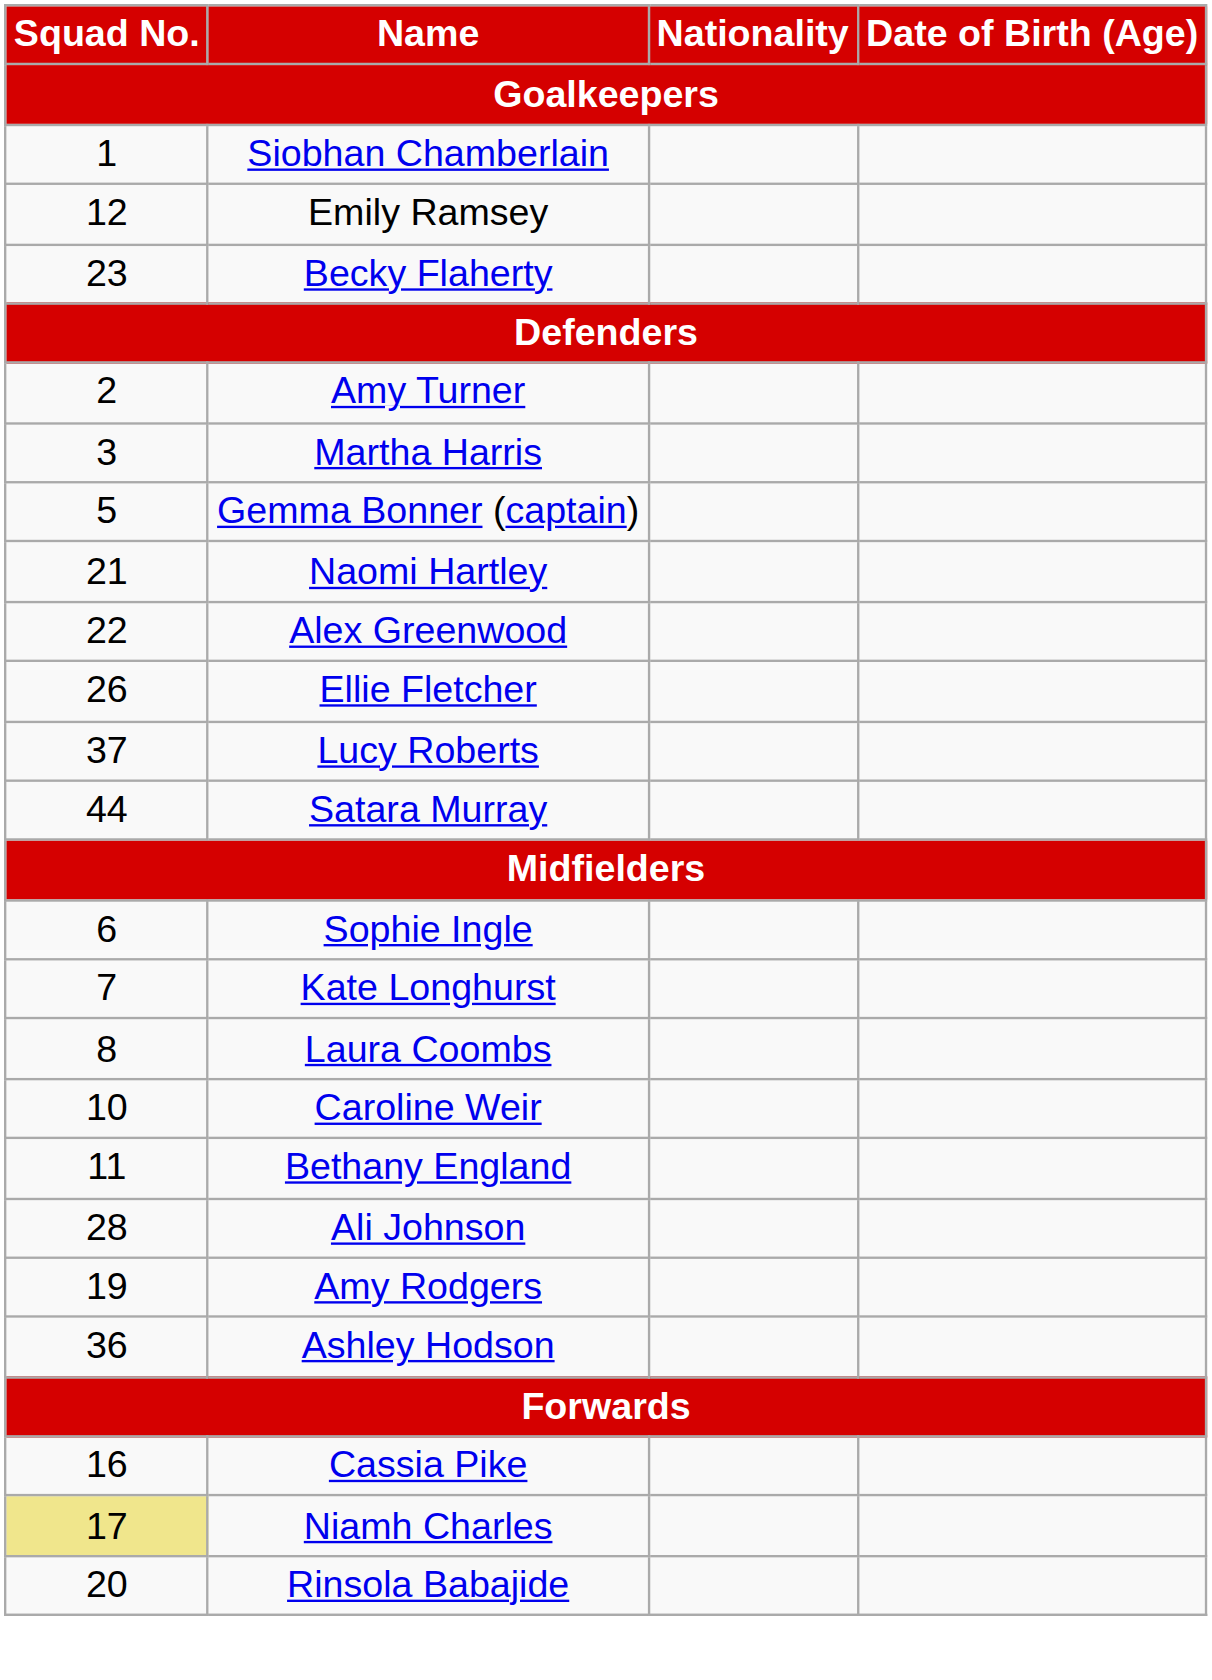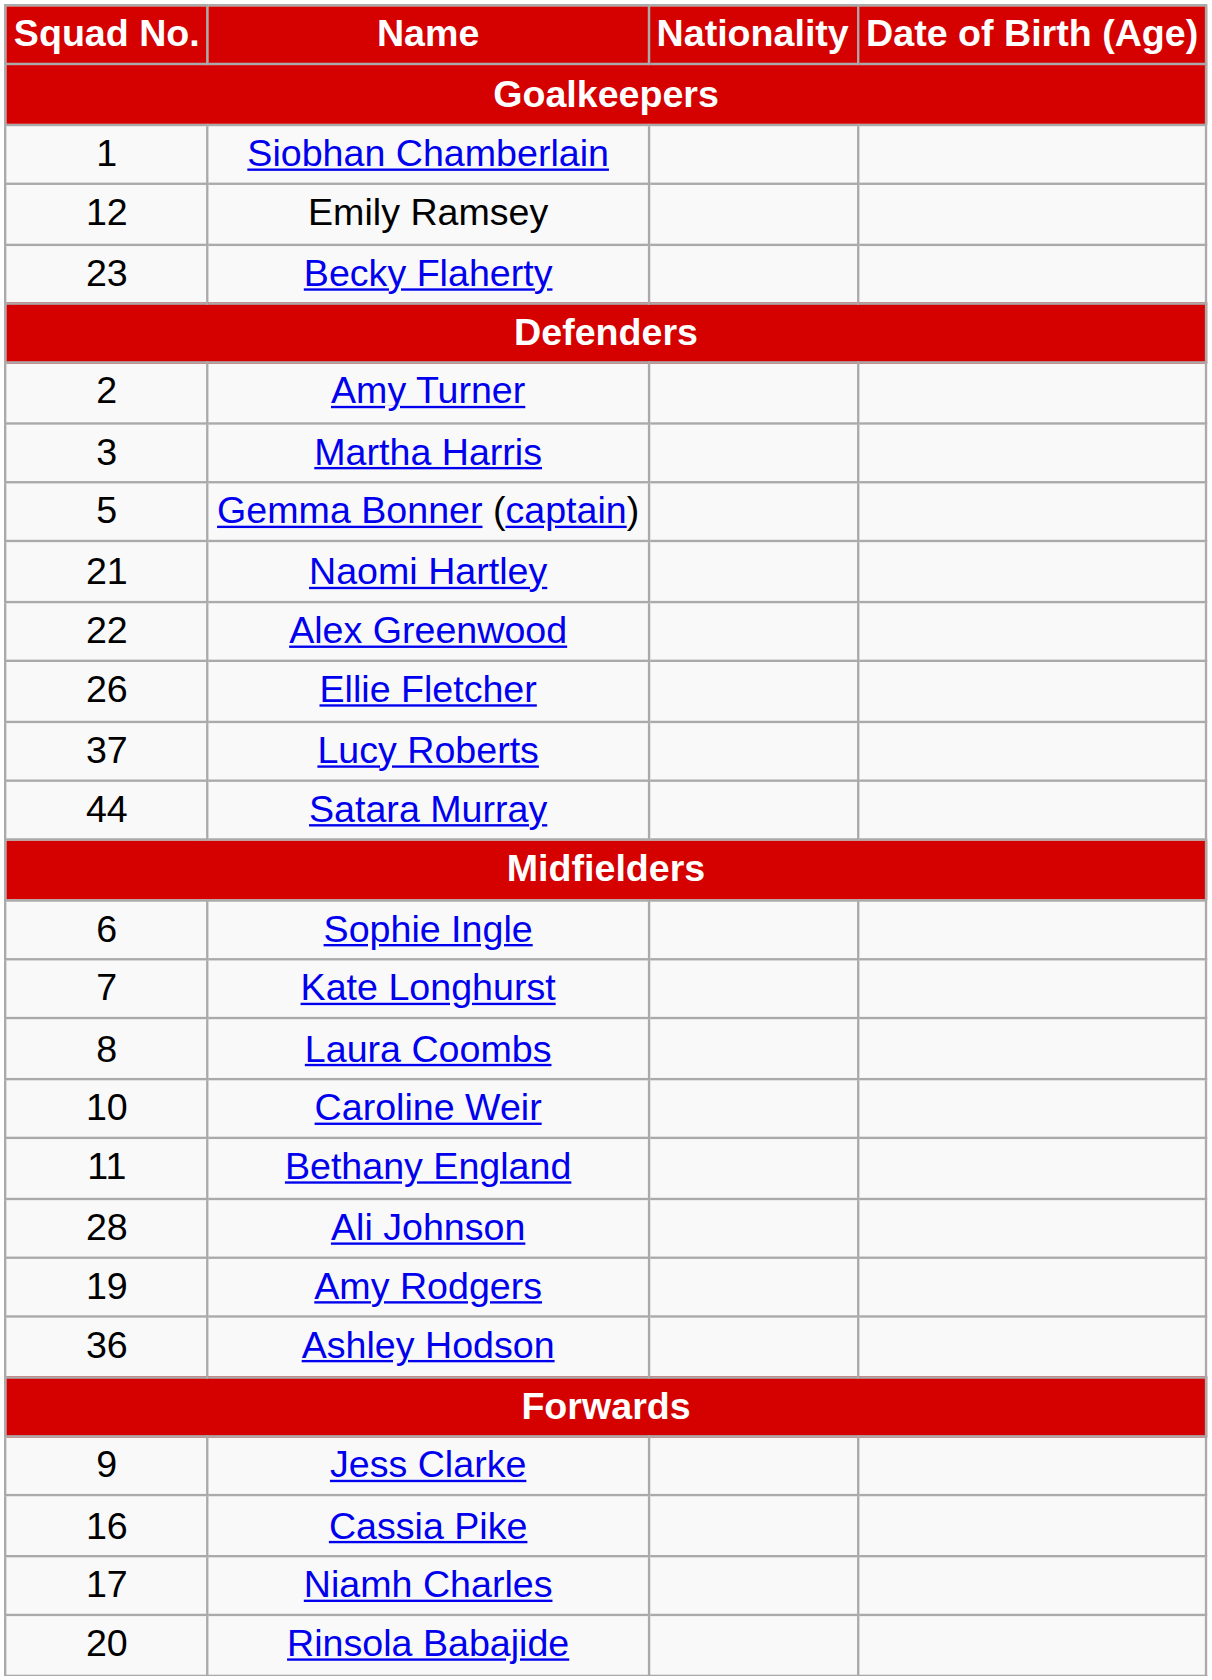+ row: 9 | Jess Clarke
Niamh Charles | Squad No.: khaki background -> no background
